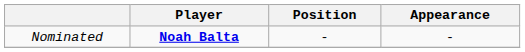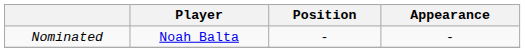Nominated | Player: bold -> normal
